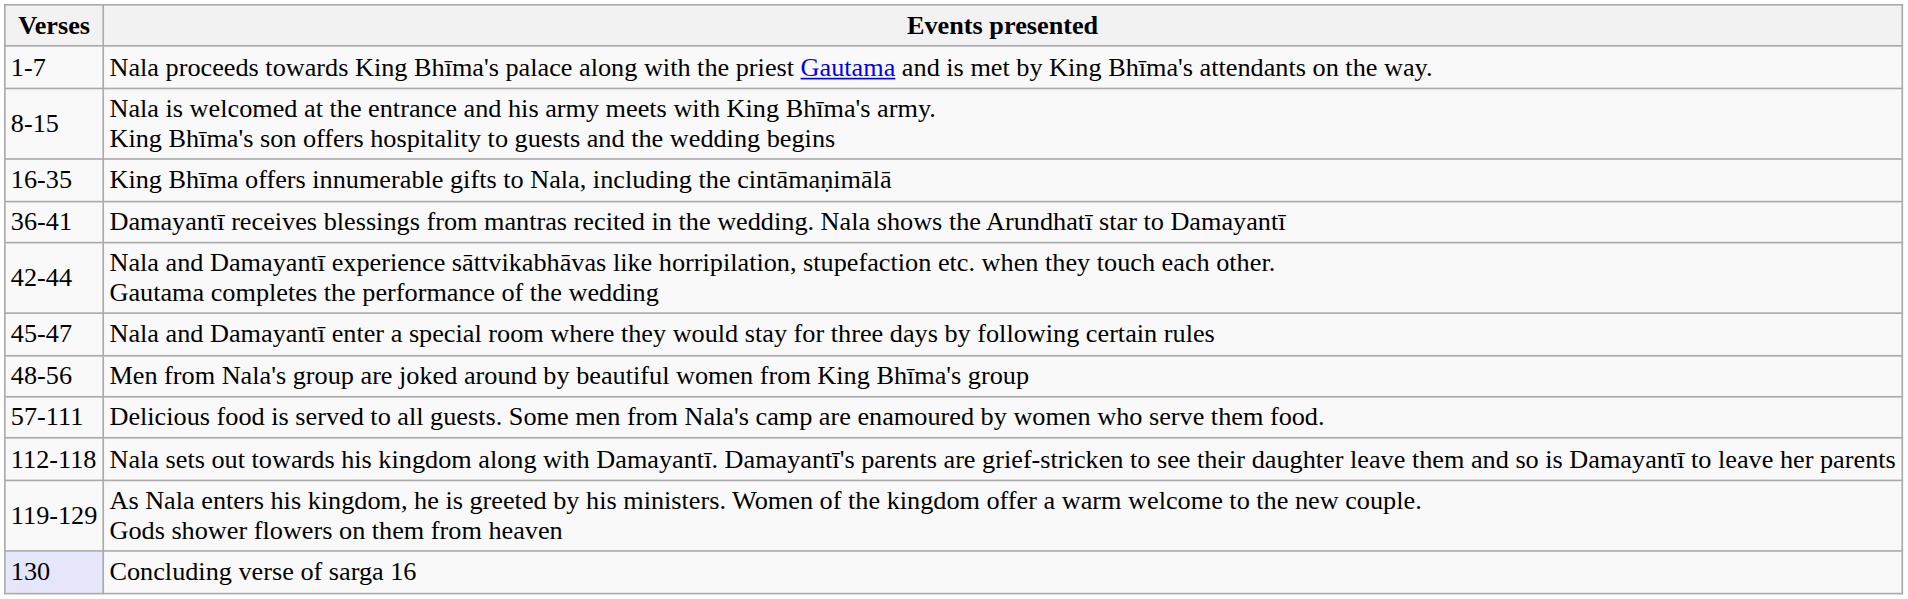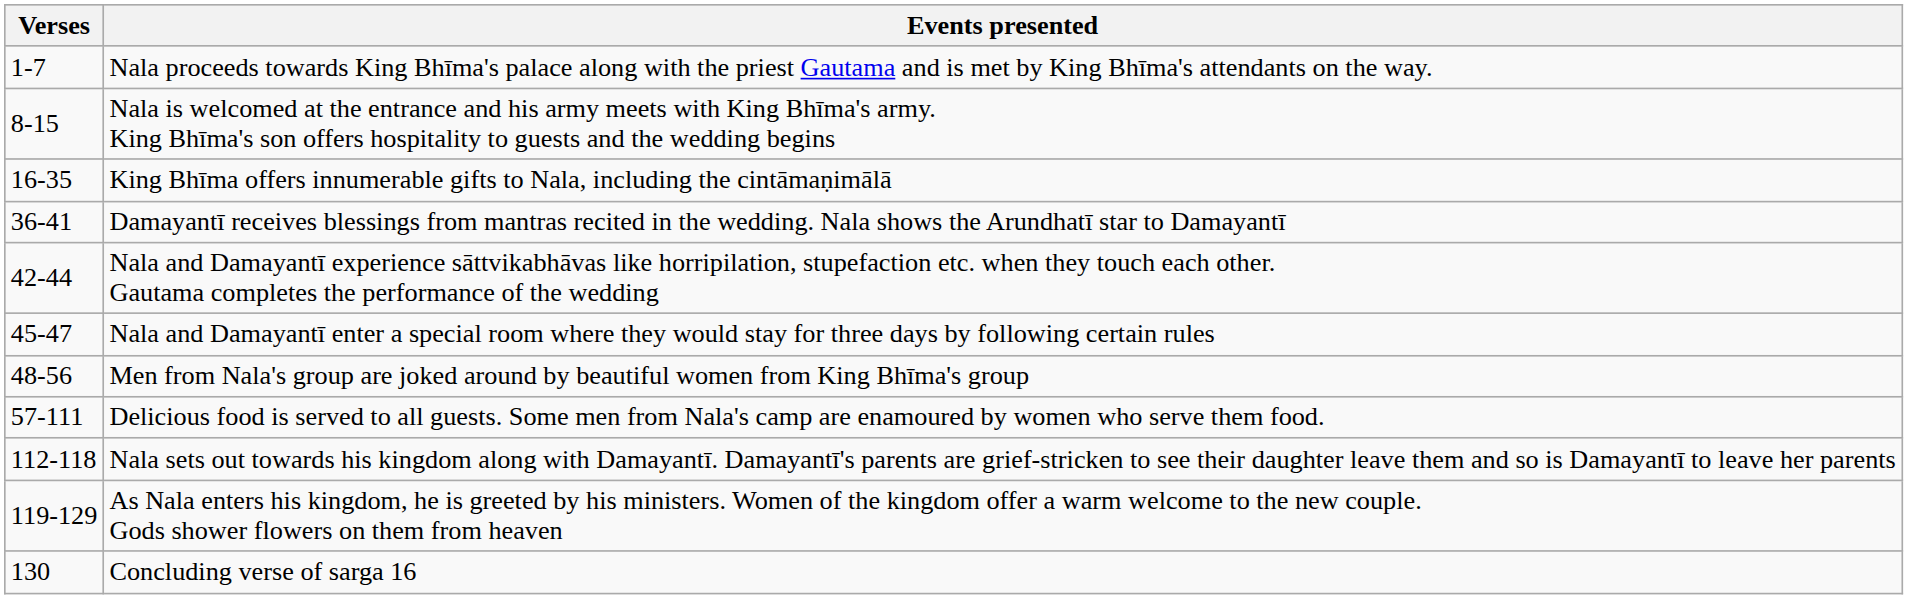Concluding verse of sarga 16 | Verses: lavender background -> no background
